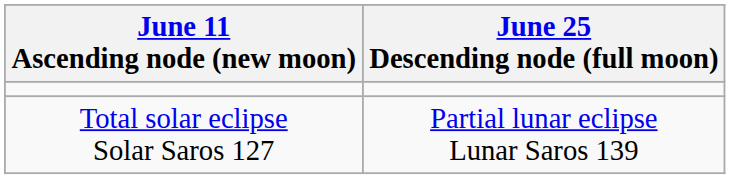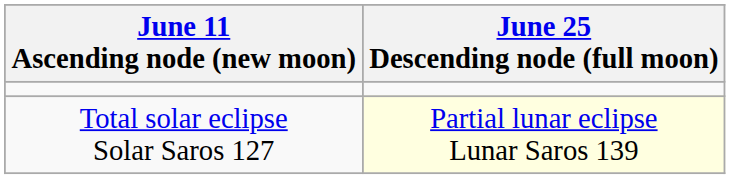row 3 | June 25 Descending node (full moon): no background -> lightyellow background
